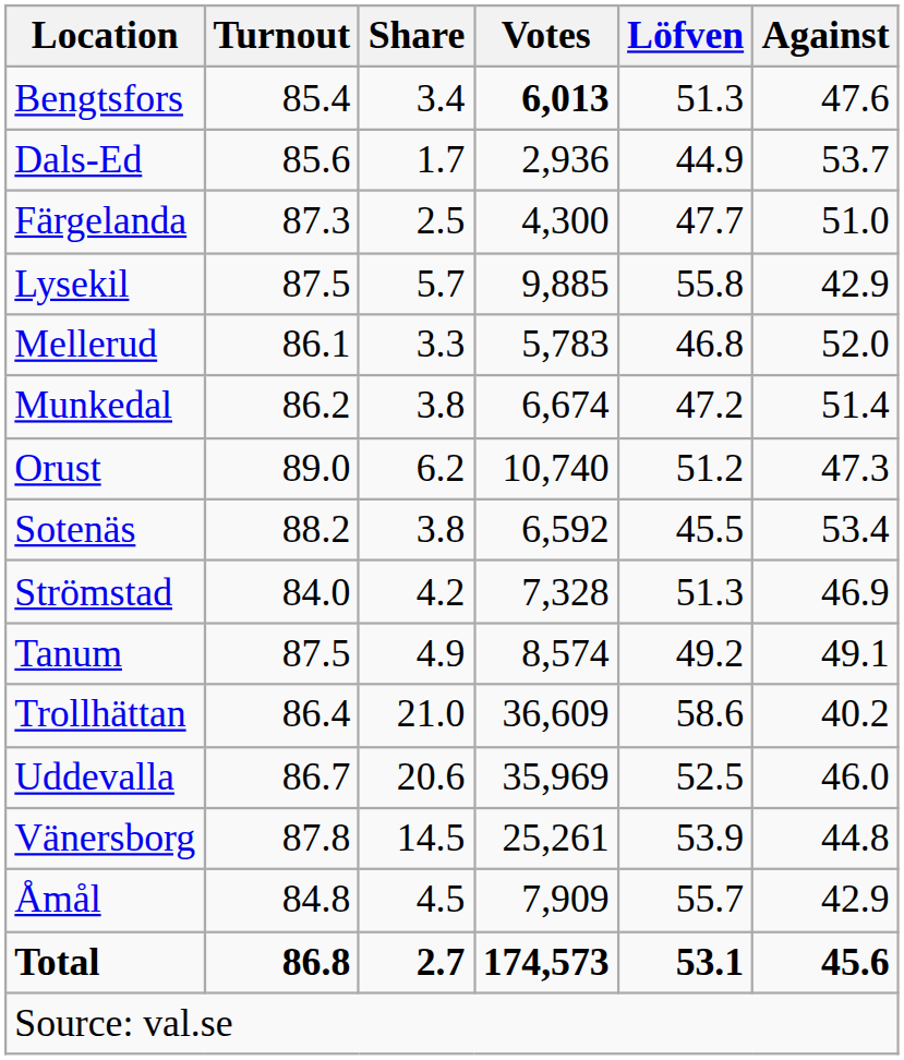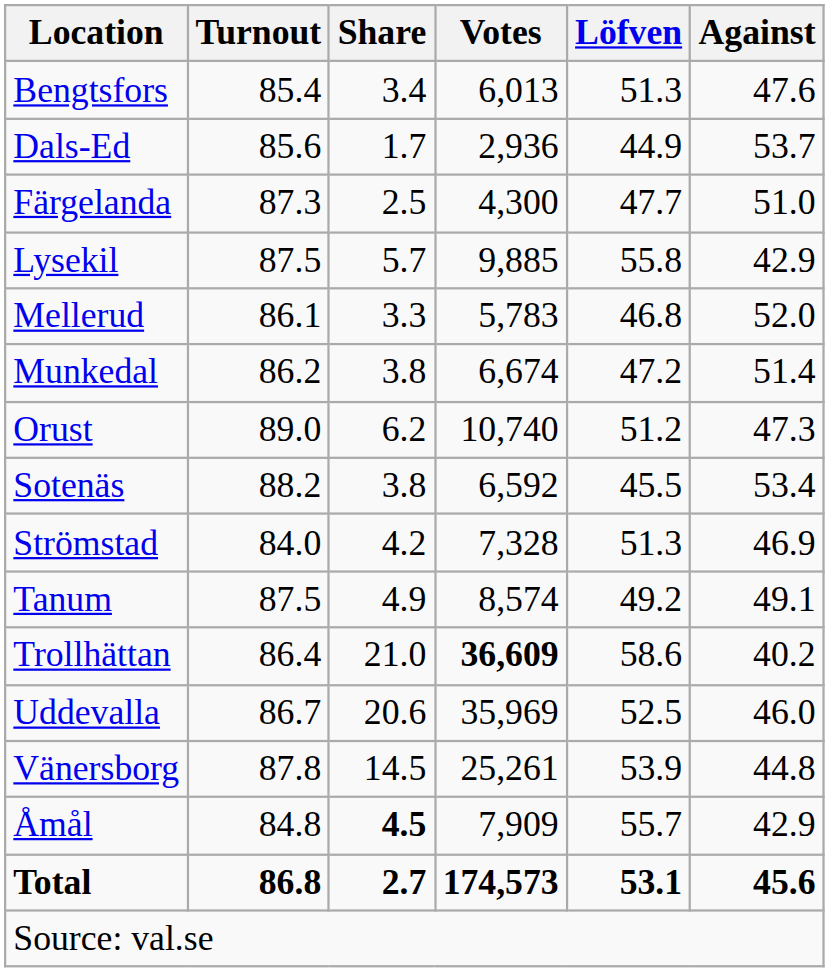Bengtsfors | Votes: bold -> normal
Trollhättan | Votes: normal -> bold
Åmål | Share: normal -> bold
